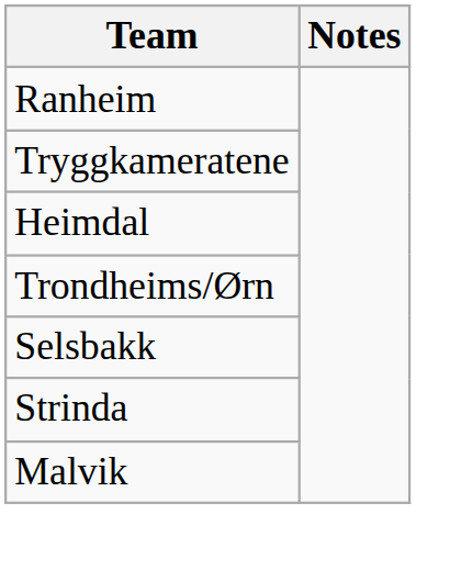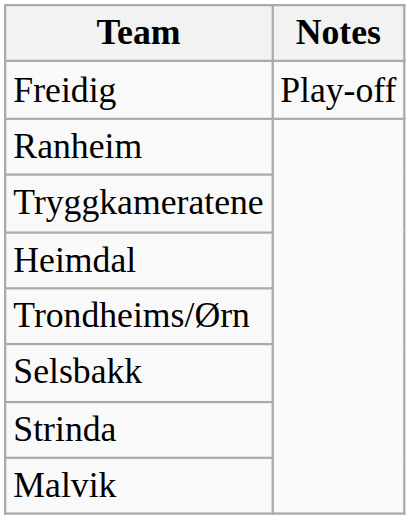+ row: Freidig | Play-off
